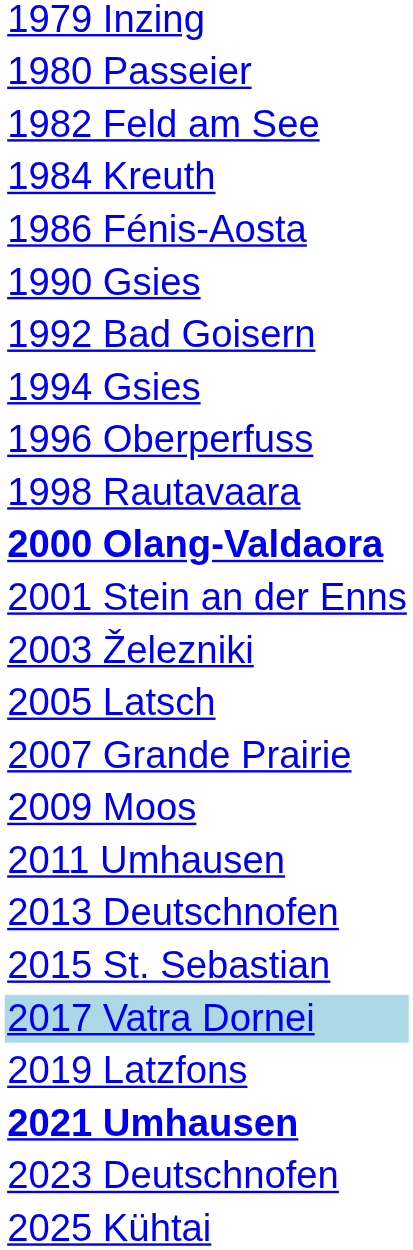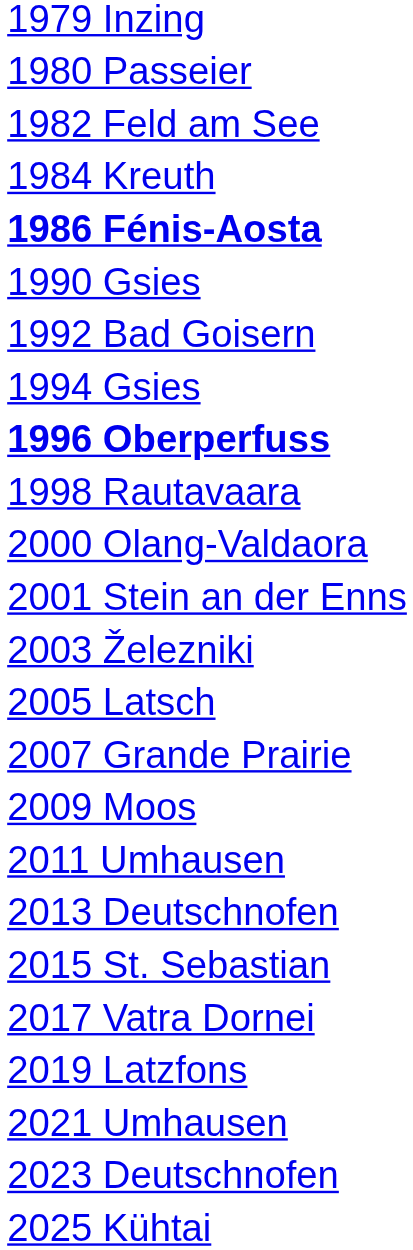1986 Fénis-Aosta | column 1: normal -> bold
1996 Oberperfuss | column 1: normal -> bold
2000 Olang-Valdaora | column 1: bold -> normal
2017 Vatra Dornei | column 1: lightblue background -> no background
2021 Umhausen | column 1: bold -> normal
